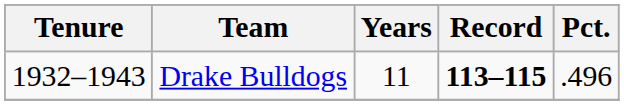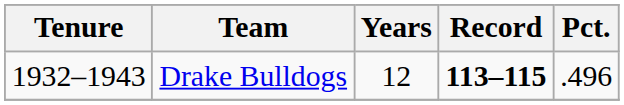Drake Bulldogs | Years: 11 -> 12
